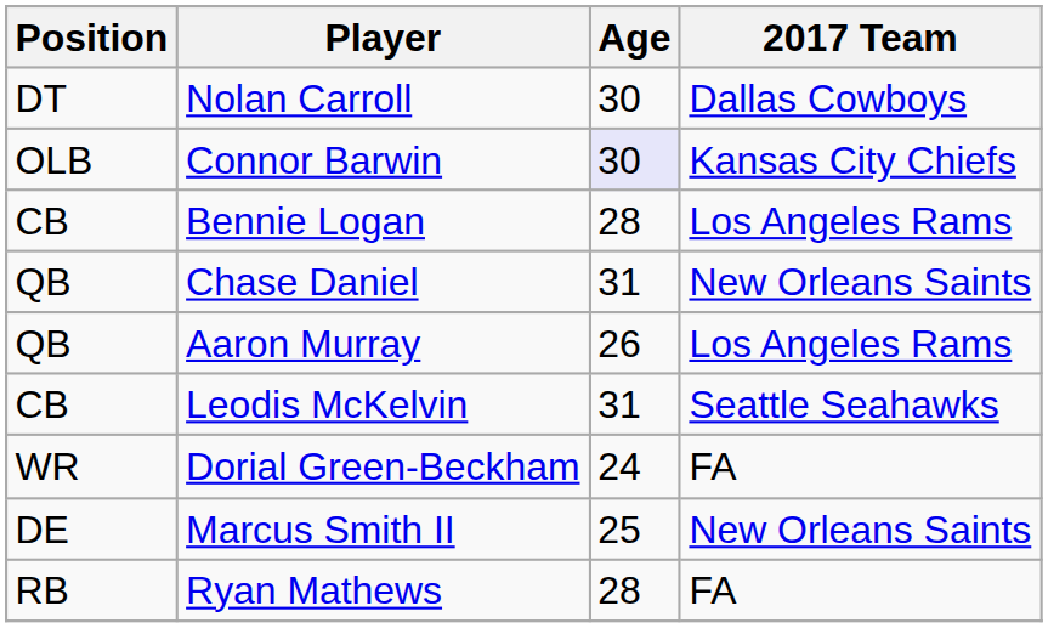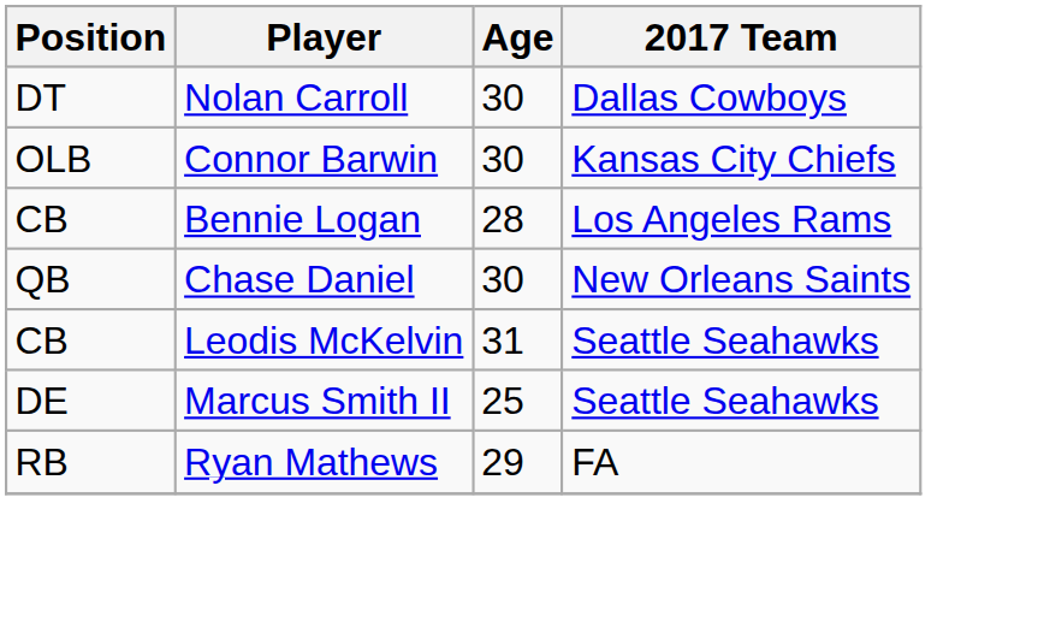Connor Barwin | Age: lavender background -> no background
Chase Daniel | Age: 31 -> 30
- row: QB | Aaron Murray | 26 | Los Angeles Rams
- row: WR | Dorial Green-Beckham | 24 | FA
Marcus Smith II | 2017 Team: New Orleans Saints -> Seattle Seahawks
Ryan Mathews | Age: 28 -> 29
